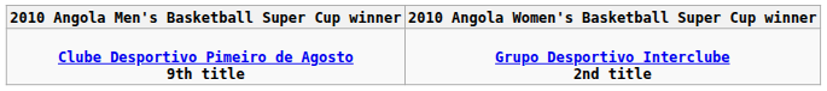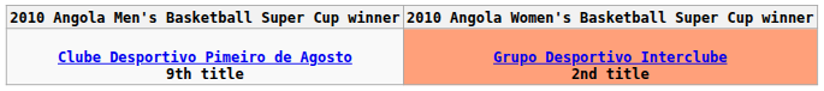Clube Desportivo Pimeiro de Agosto 9th title | 2010 Angola Women's Basketball Super Cup winner: no background -> lightsalmon background
